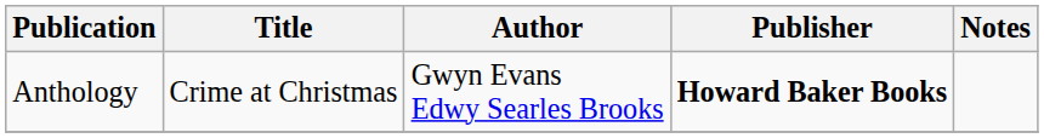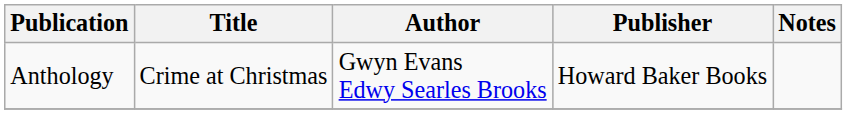Anthology | Publisher: bold -> normal
